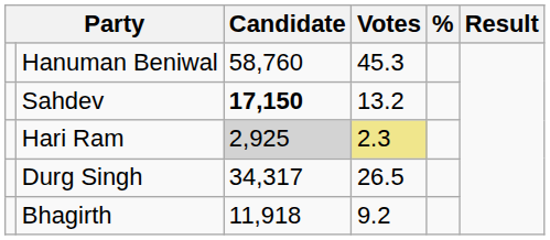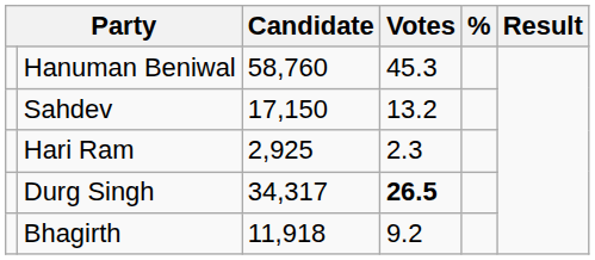Sahdev | Candidate: bold -> normal
Hari Ram | Candidate: lightgrey background -> no background
Hari Ram | Votes: khaki background -> no background
Durg Singh | Votes: normal -> bold
